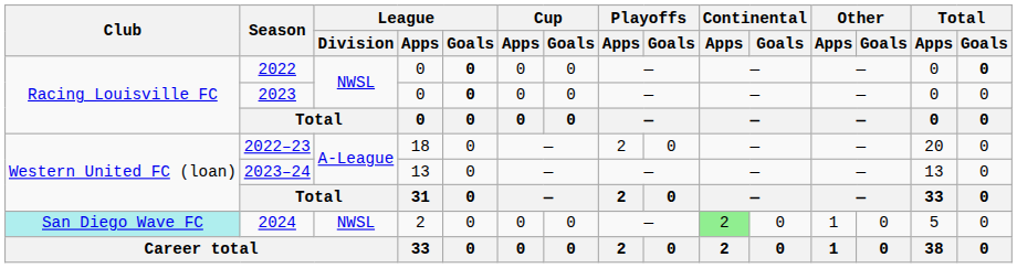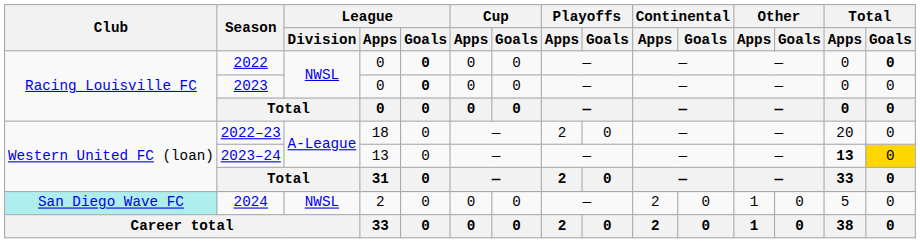2023–24 | Total / Apps: normal -> bold
2023–24 | Total / Goals: no background -> gold background
2024 | Continental / Apps: lightgreen background -> no background
